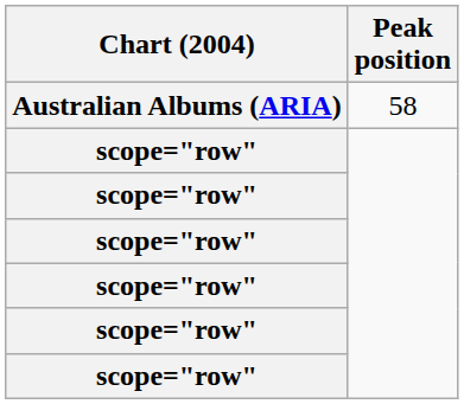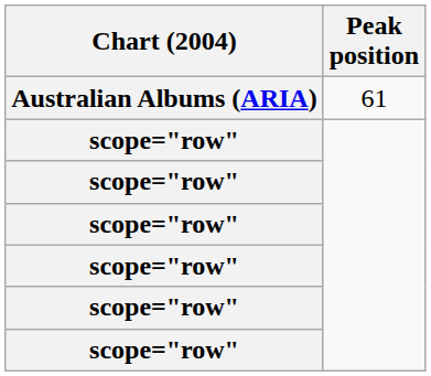Australian Albums (ARIA) | Peak position: 58 -> 61
